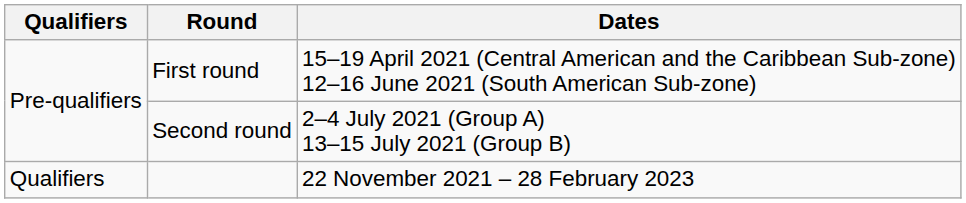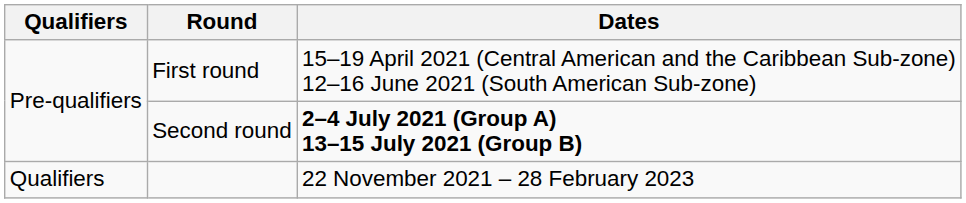Second round | Dates: normal -> bold
